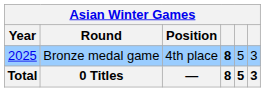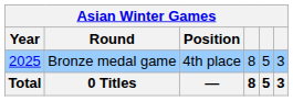Bronze medal game | column 4: bold -> normal
